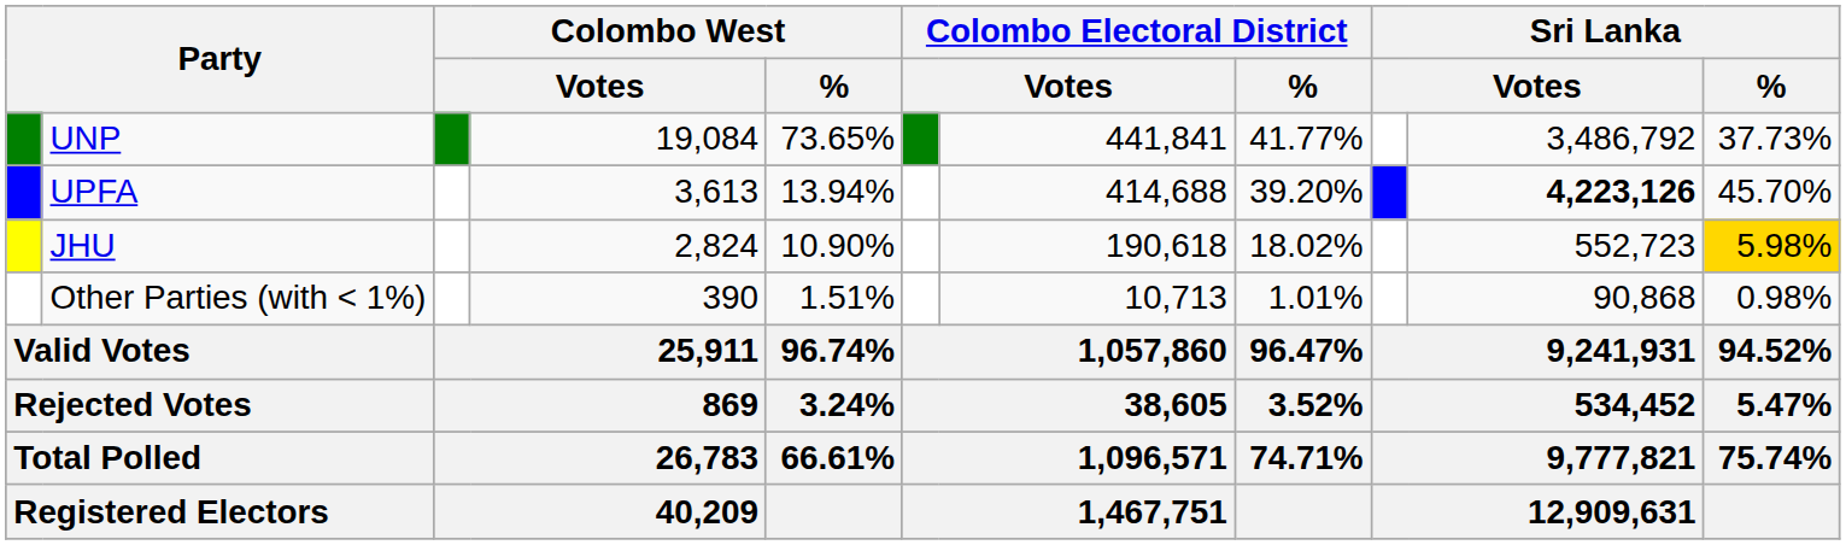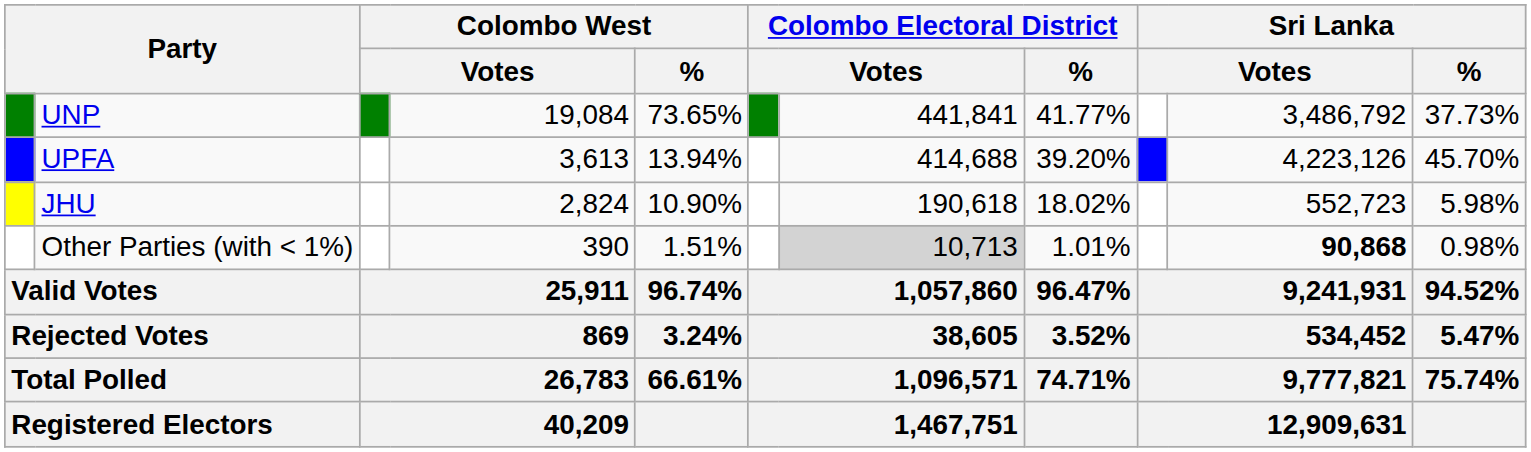UPFA | column 10: bold -> normal
JHU | Sri Lanka / %: gold background -> no background
Other Parties (with < 1%) | column 7: no background -> lightgrey background
Other Parties (with < 1%) | column 10: normal -> bold
